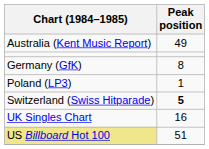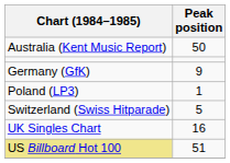row 2 | Peak position: 49 -> 50
row 4 | Peak position: 8 -> 9
row 6 | Peak position: bold -> normal
